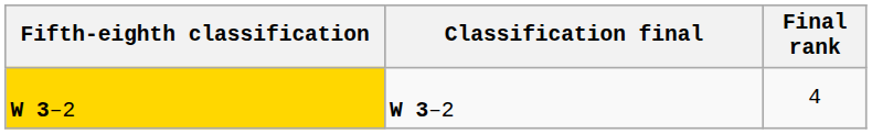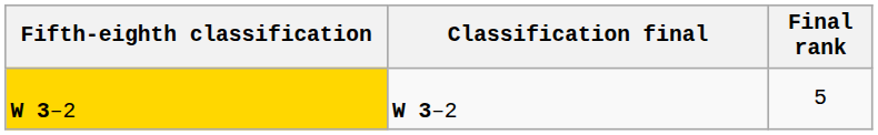row 2 | Final rank: 4 -> 5
